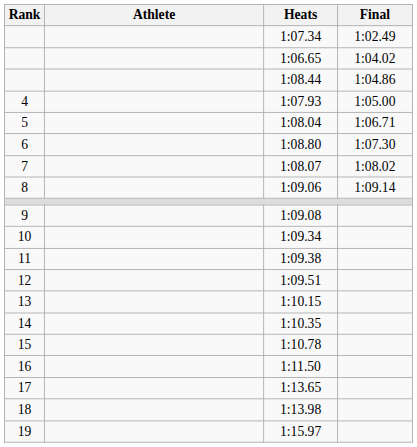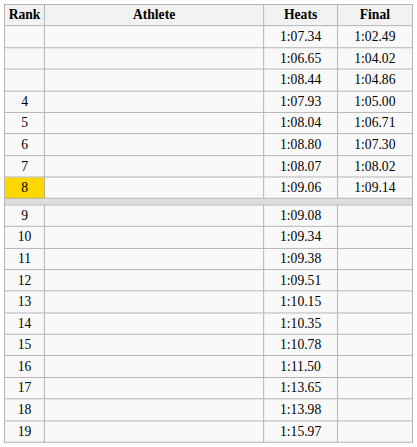1:09.06 | Rank: no background -> gold background
